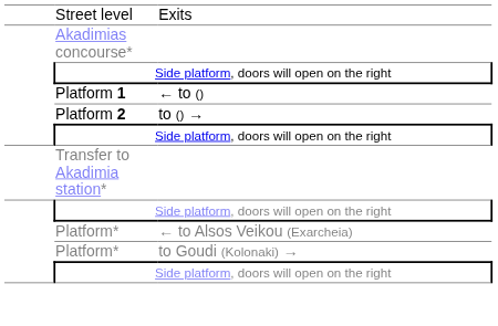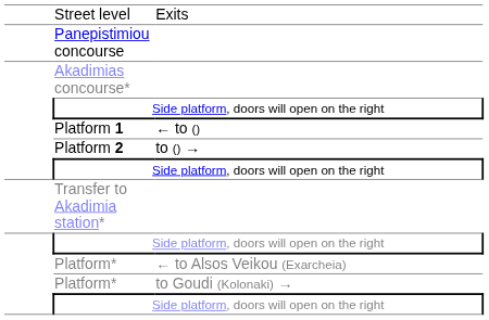+ row: Panepistimiou concourse
